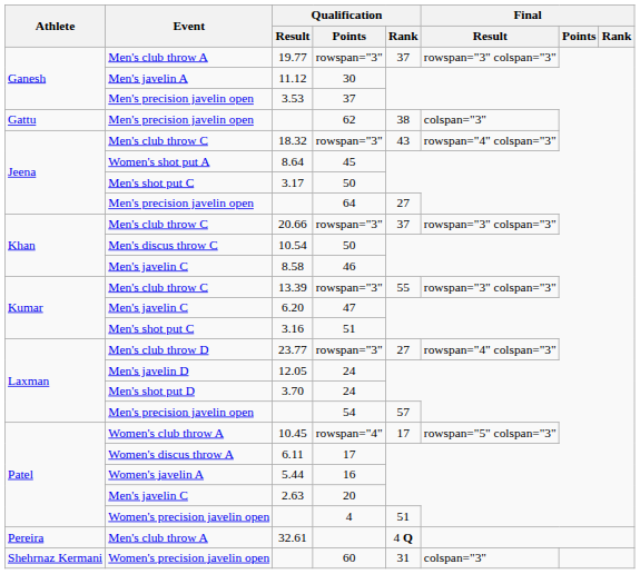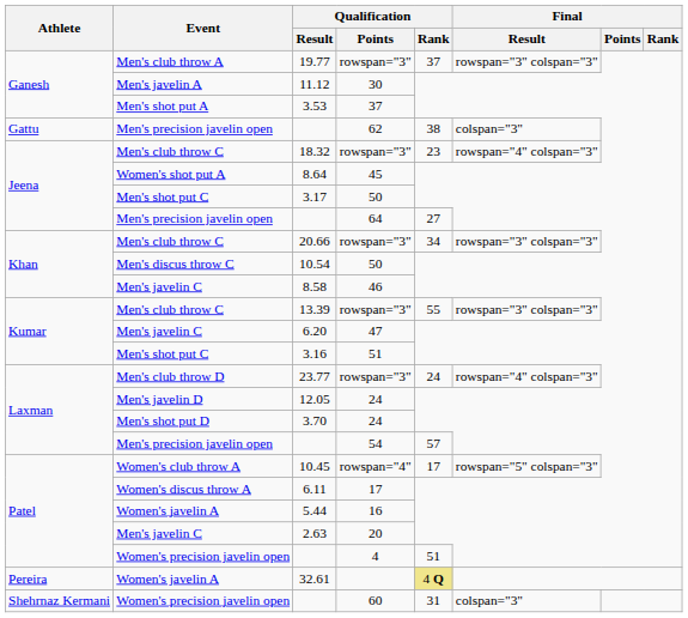3.53 | Event: Men's precision javelin open -> Men's shot put A
18.32 | Qualification / Rank: 43 -> 23
20.66 | Qualification / Rank: 37 -> 34
23.77 | Qualification / Rank: 27 -> 24
32.61 | Event: Men's club throw A -> Women's javelin A
32.61 | Qualification / Rank: no background -> khaki background
